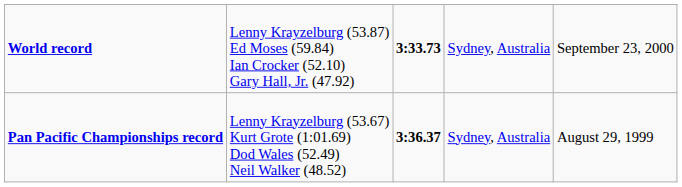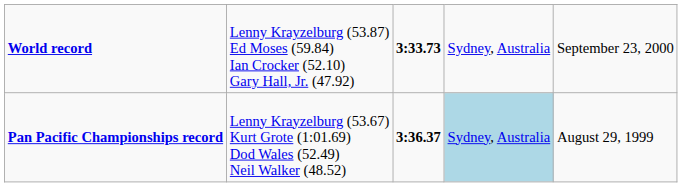Pan Pacific Championships record | column 4: no background -> lightblue background
